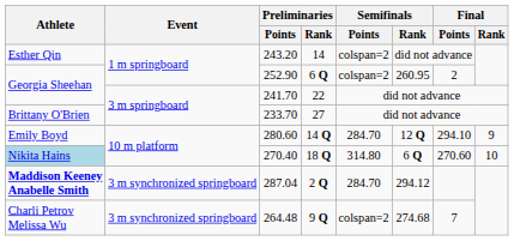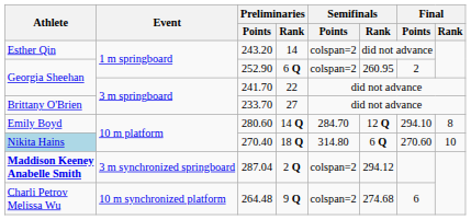280.60 | Final / Rank: 9 -> 8
287.04 | Semifinals / Points: 284.70 -> colspan=2
264.48 | Event: 3 m synchronized springboard -> 10 m synchronized platform
264.48 | Final / Points: 7 -> 6
